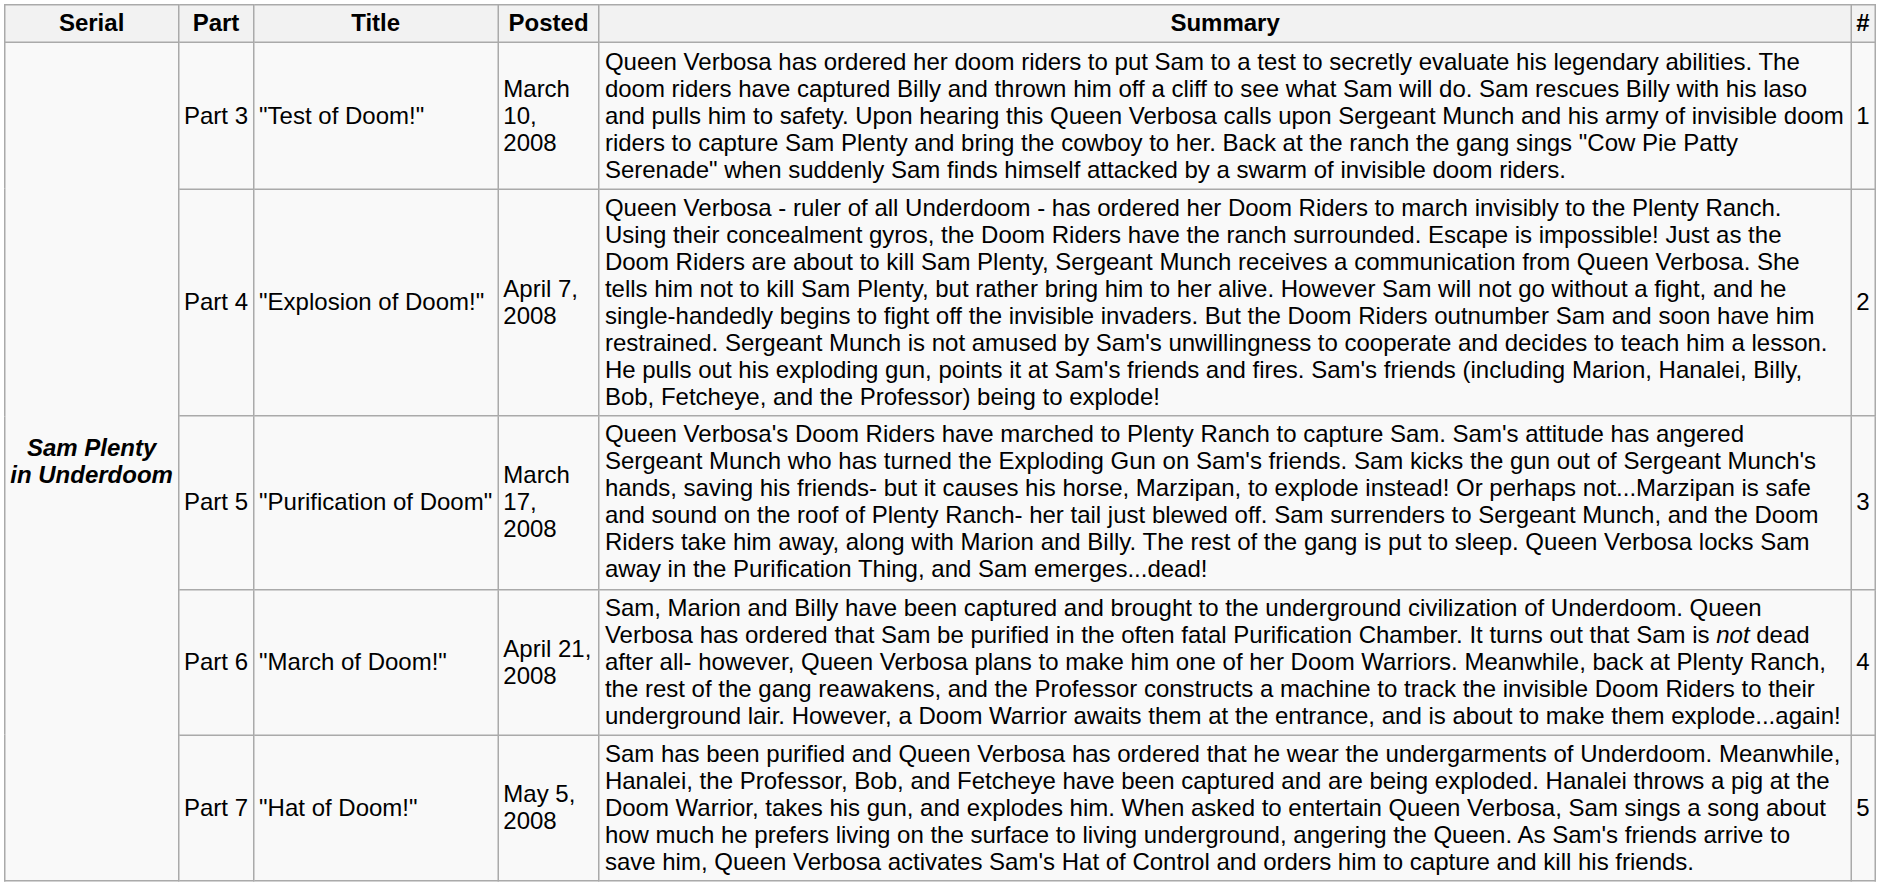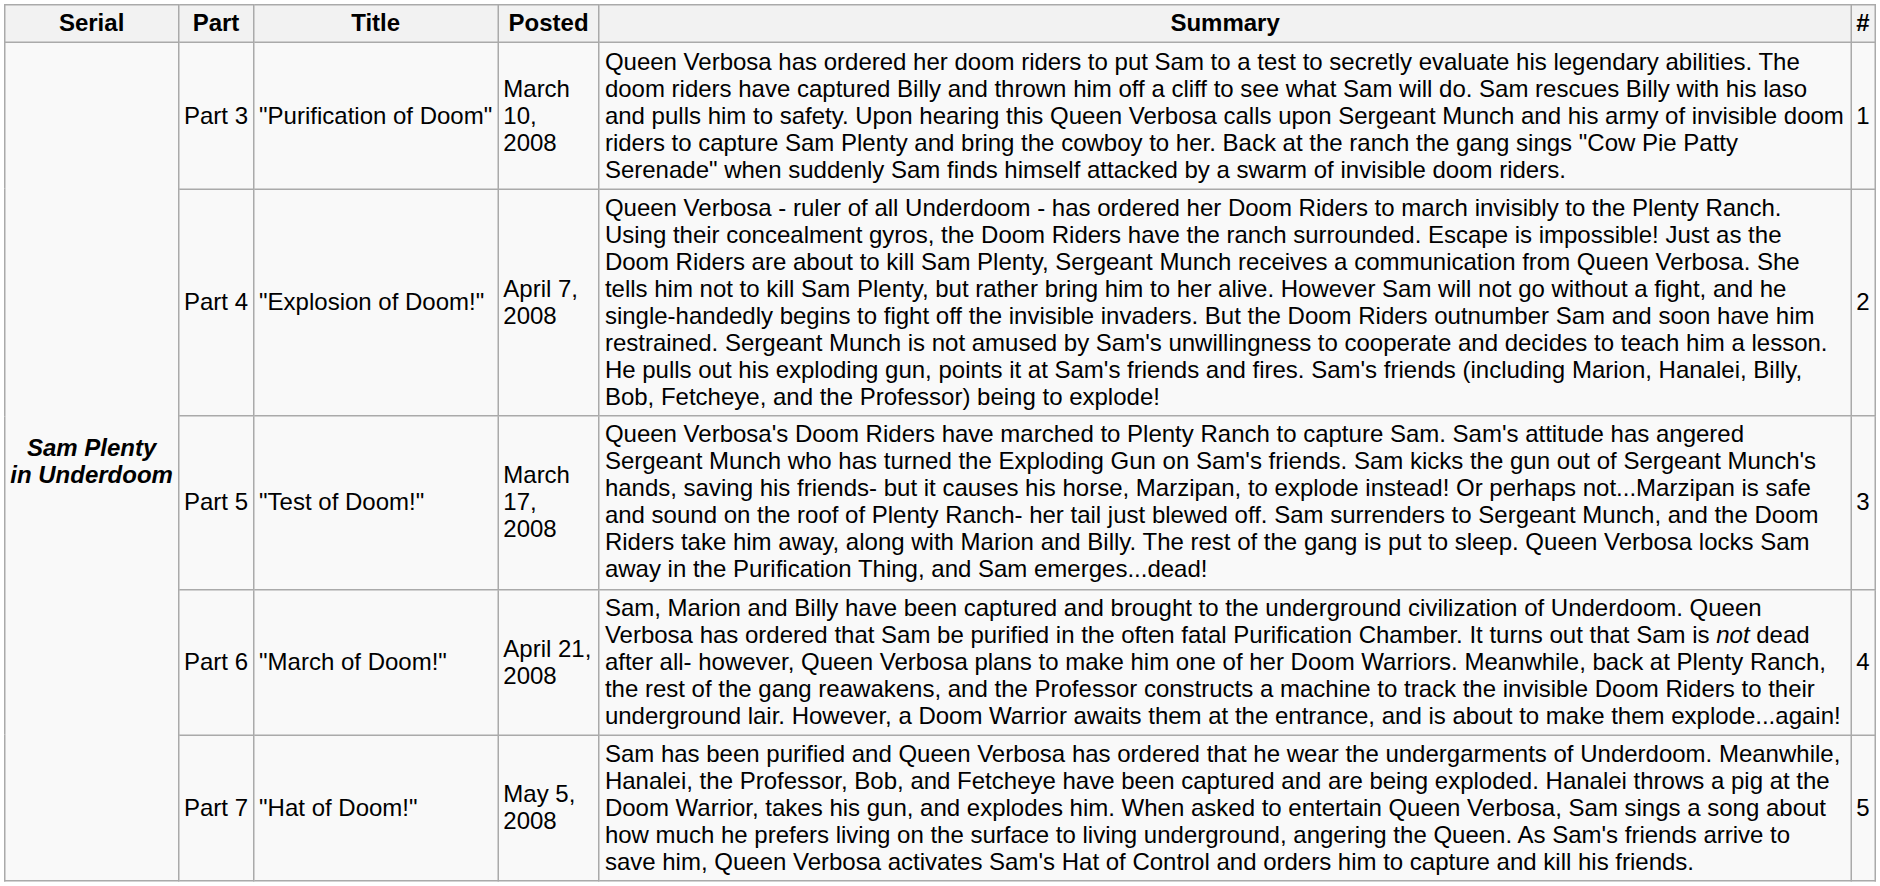Part 3 | Title: "Test of Doom!" -> "Purification of Doom"
Part 5 | Title: "Purification of Doom" -> "Test of Doom!"
